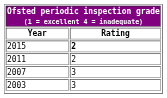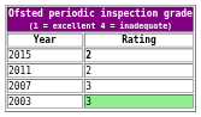2003 | Rating: no background -> lightgreen background
